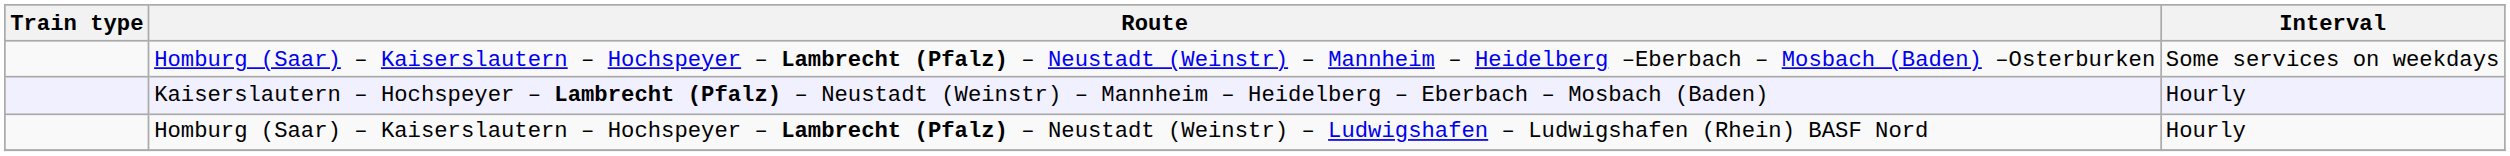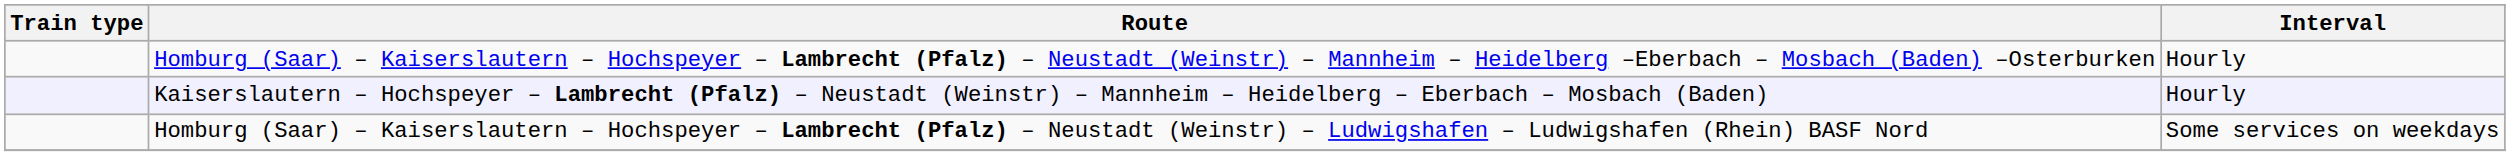row 2 | Interval: Some services on weekdays -> Hourly
row 4 | Interval: Hourly -> Some services on weekdays
